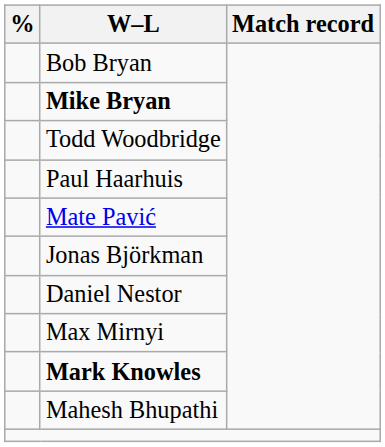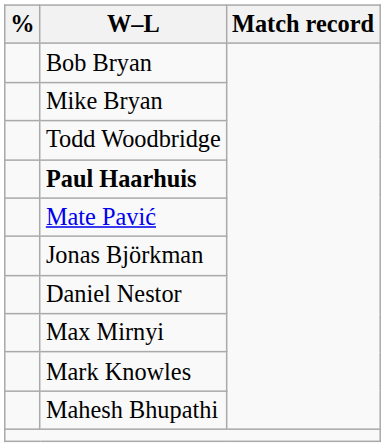Mike Bryan | W–L: bold -> normal
Paul Haarhuis | W–L: normal -> bold
Mark Knowles | W–L: bold -> normal
